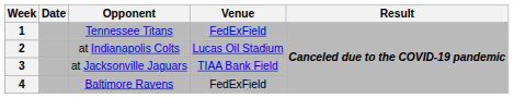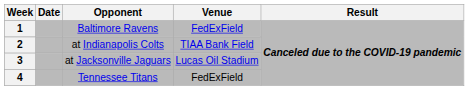1 | Opponent: Tennessee Titans -> Baltimore Ravens
2 | Venue: Lucas Oil Stadium -> TIAA Bank Field
3 | Venue: TIAA Bank Field -> Lucas Oil Stadium
4 | Opponent: Baltimore Ravens -> Tennessee Titans
